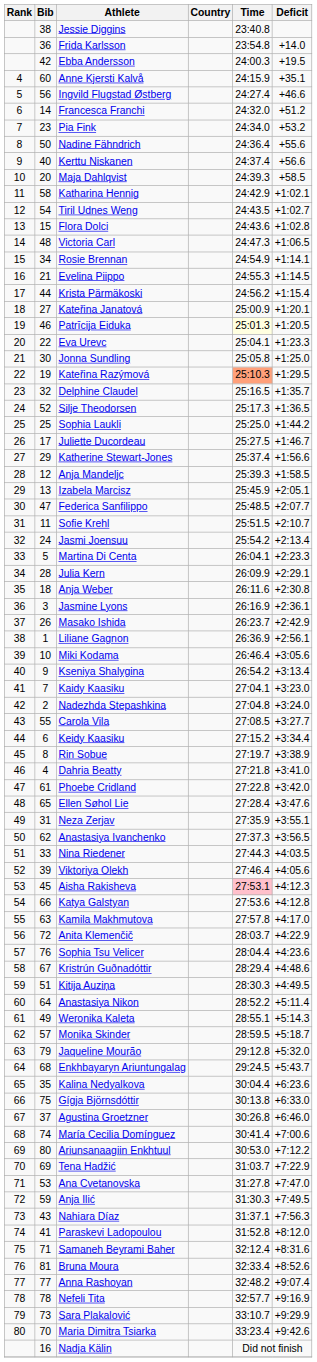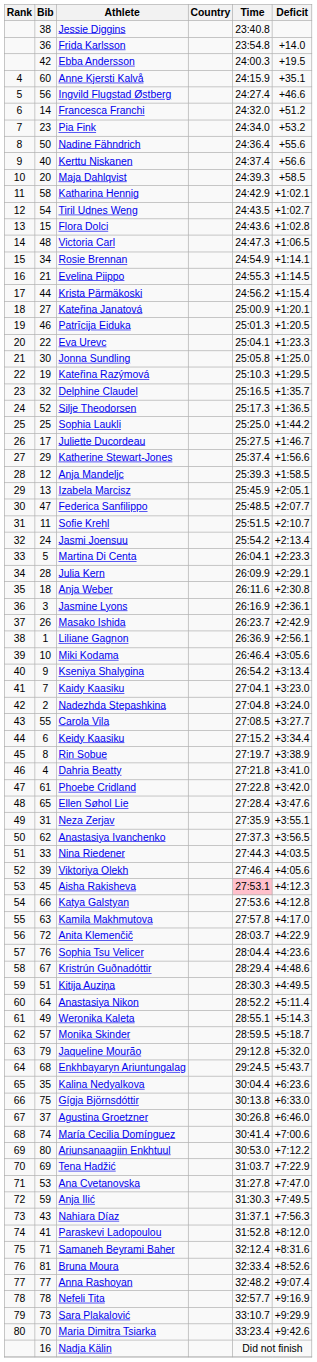Patrīcija Eiduka | Time: lightyellow background -> no background
Kateřina Razýmová | Time: lightsalmon background -> no background
